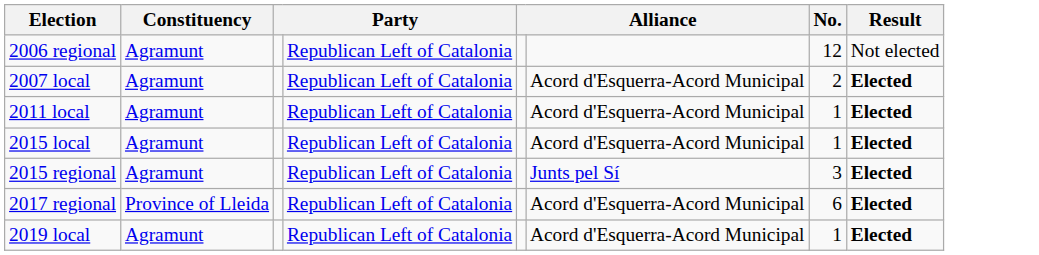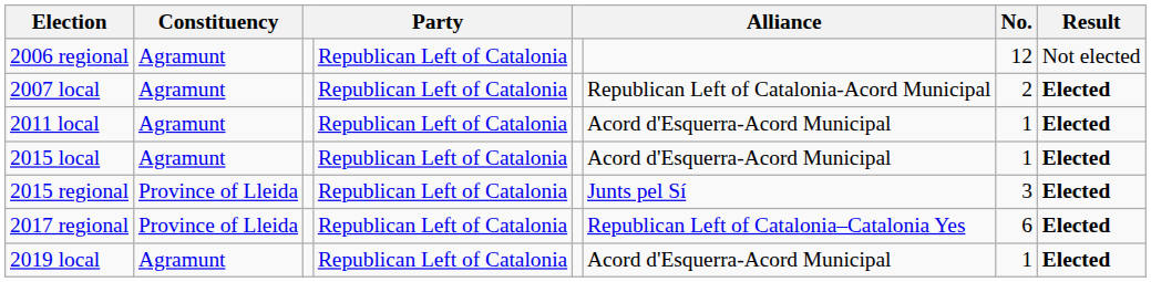2007 local | column 6: Acord d'Esquerra-Acord Municipal -> Republican Left of Catalonia-Acord Municipal
2015 regional | Constituency: Agramunt -> Province of Lleida
2017 regional | column 6: Acord d'Esquerra-Acord Municipal -> Republican Left of Catalonia–Catalonia Yes
